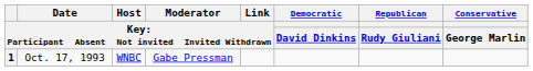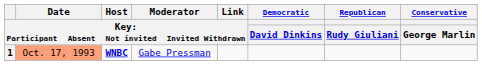1 | column 2: no background -> lightsalmon background
1 | column 3: normal -> bold
